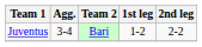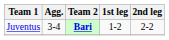Juventus | Team 2: normal -> bold
